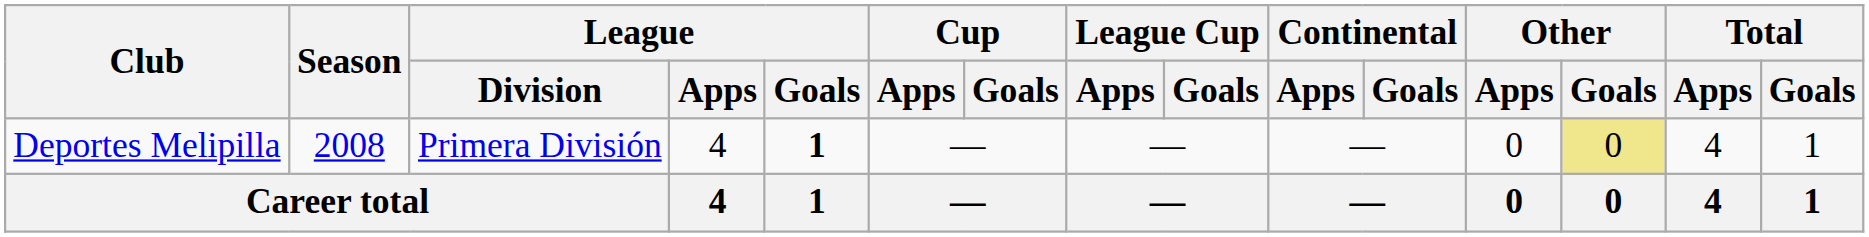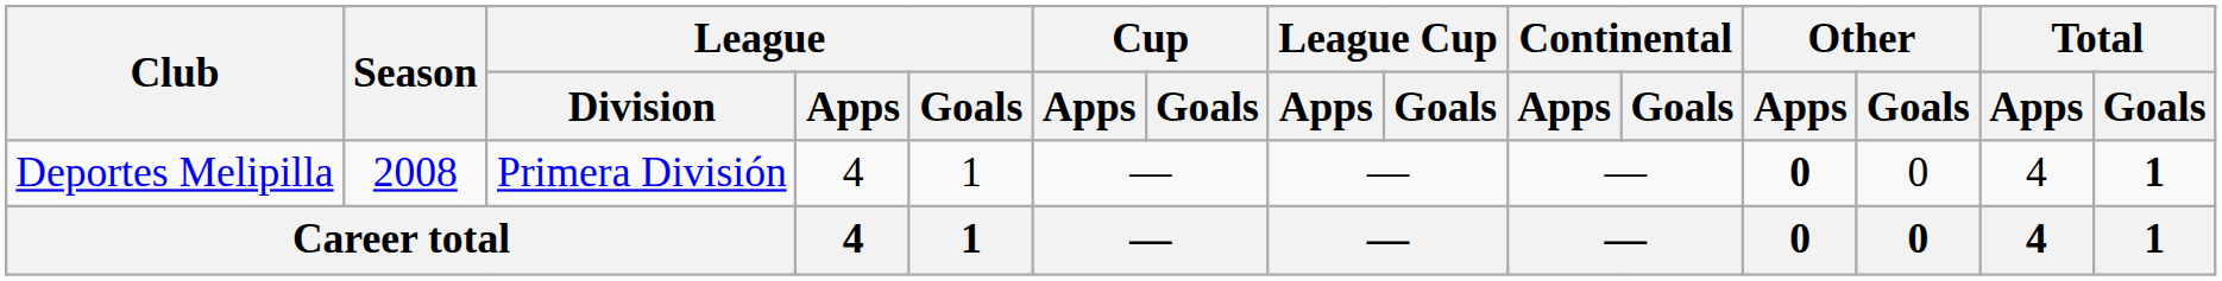Deportes Melipilla | League / Goals: bold -> normal
Deportes Melipilla | Other / Apps: normal -> bold
Deportes Melipilla | Other / Goals: khaki background -> no background
Deportes Melipilla | Total / Goals: normal -> bold
